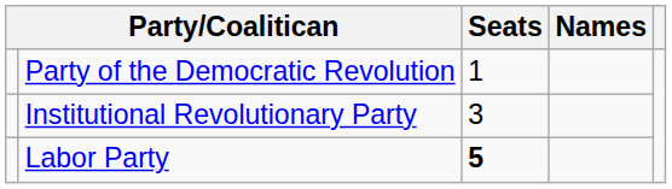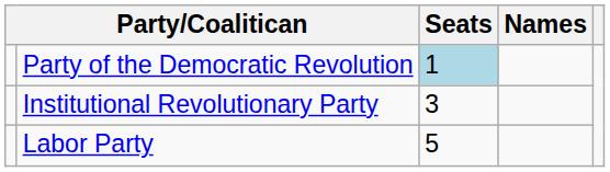Party of the Democratic Revolution | Seats: no background -> lightblue background
Labor Party | Seats: bold -> normal
